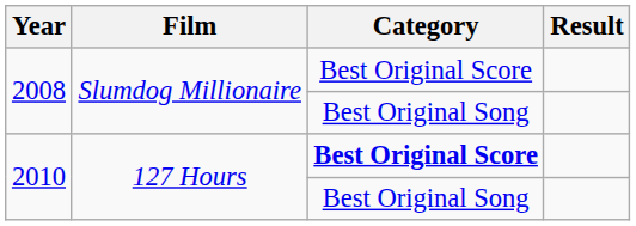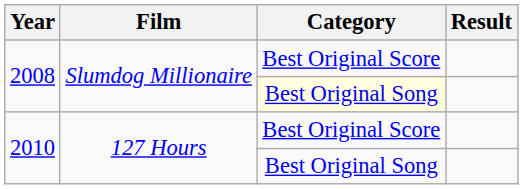2008 / Best Original Song | Category: no background -> lightyellow background
2010 / Best Original Score | Category: bold -> normal
